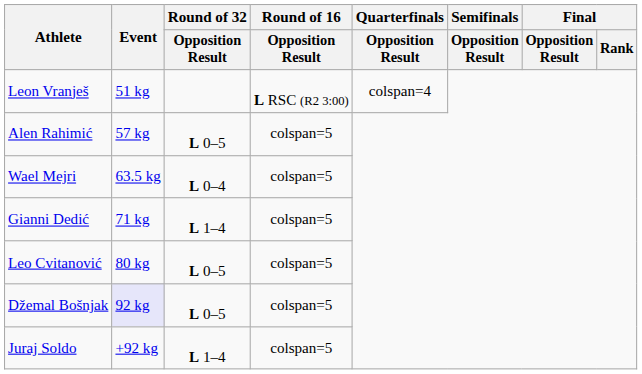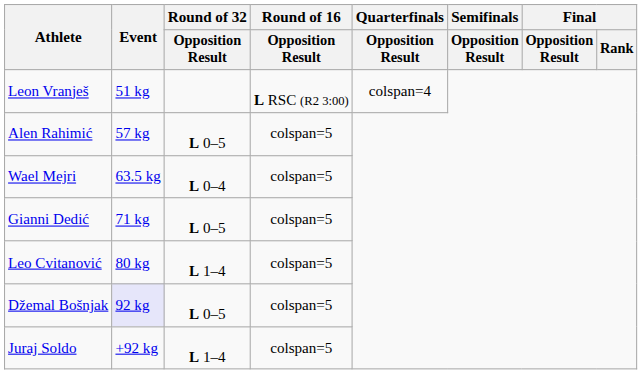Gianni Dedić | Round of 32 / Opposition Result: L 1–4 -> L 0–5
Leo Cvitanović | Round of 32 / Opposition Result: L 0–5 -> L 1–4
